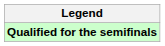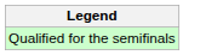row 2 | column 1: bold -> normal
